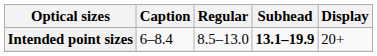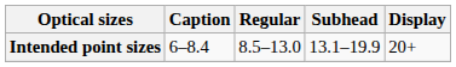Intended point sizes | Subhead: bold -> normal
